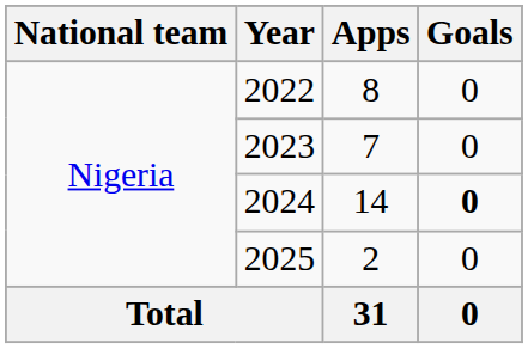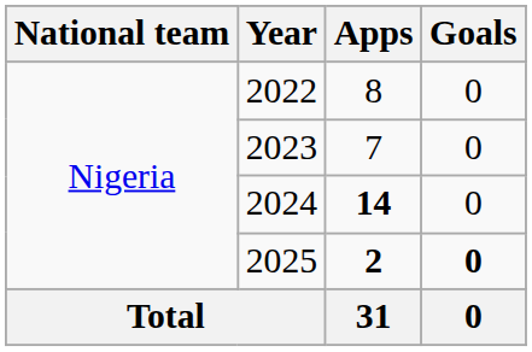2024 | Apps: normal -> bold
2024 | Goals: bold -> normal
2025 | Apps: normal -> bold
2025 | Goals: normal -> bold
